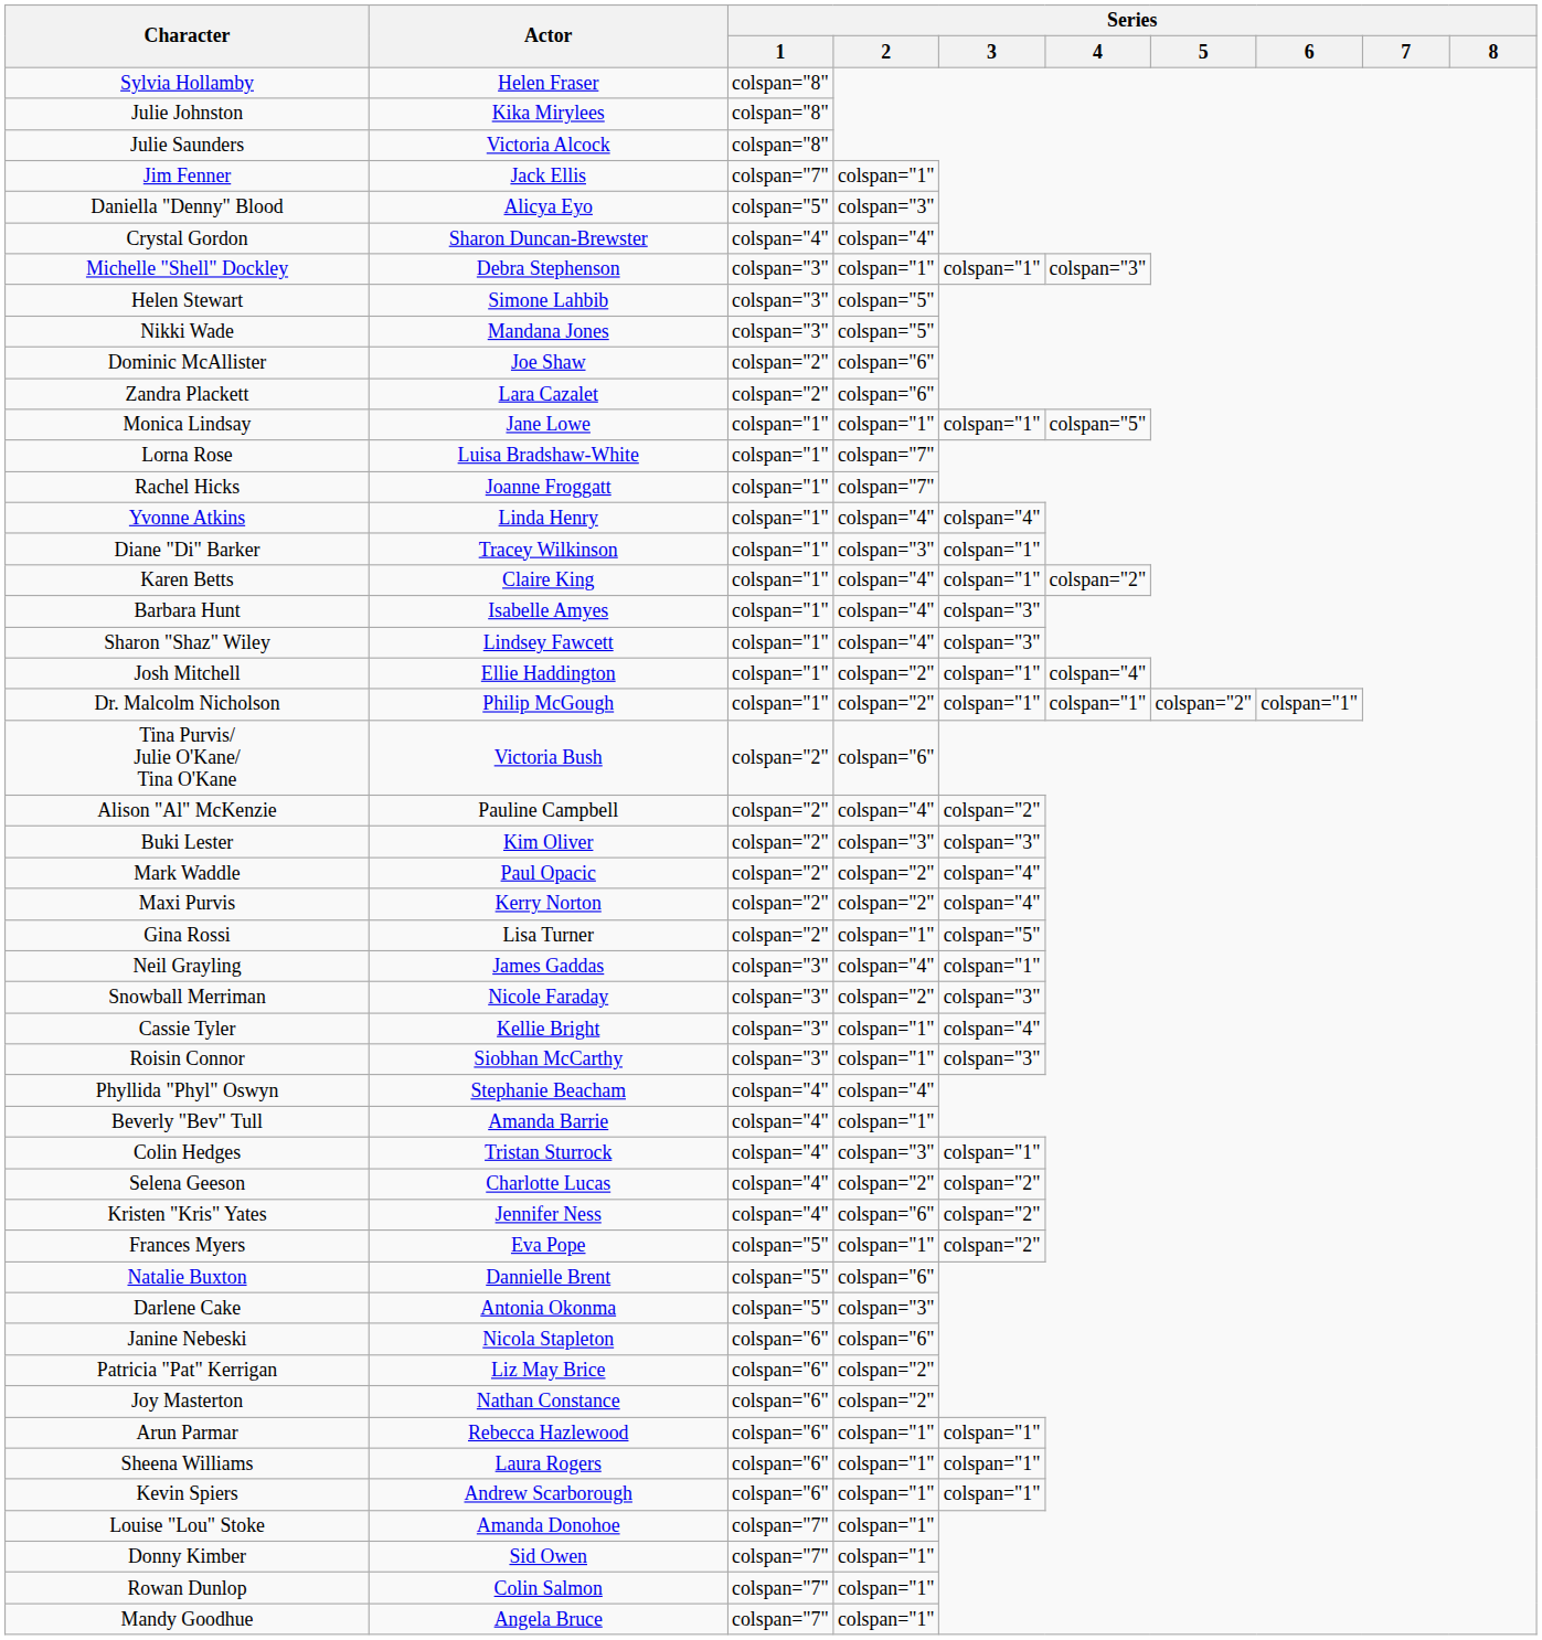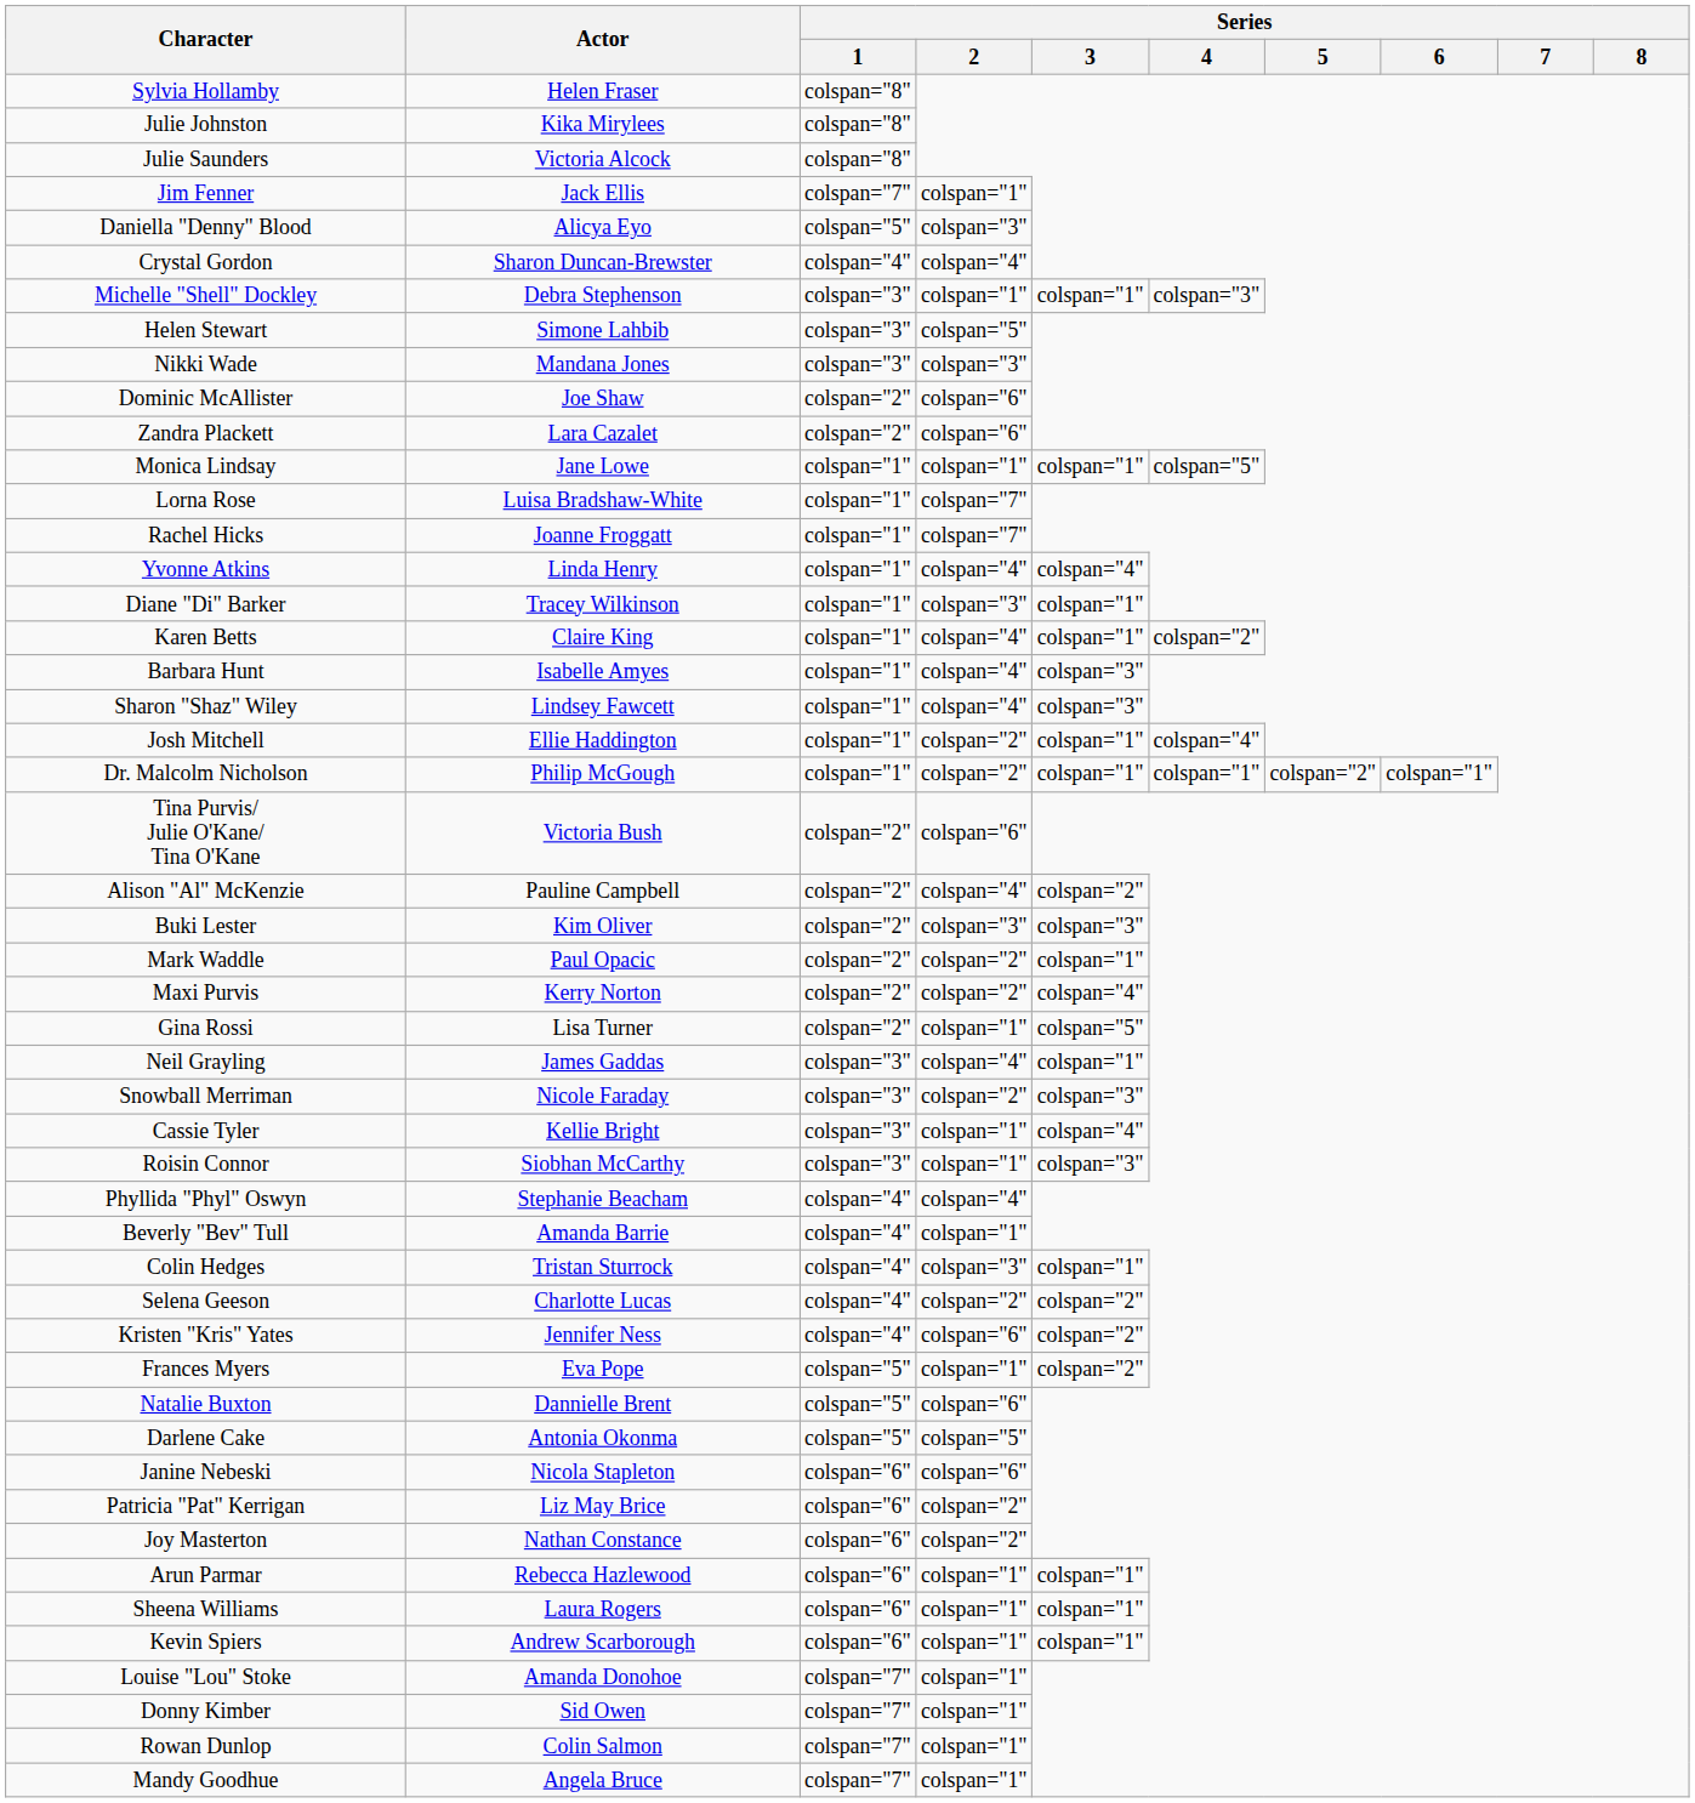Nikki Wade | Series / 2: colspan="5" -> colspan="3"
Mark Waddle | Series / 3: colspan="4" -> colspan="1"
Darlene Cake | Series / 2: colspan="3" -> colspan="5"
